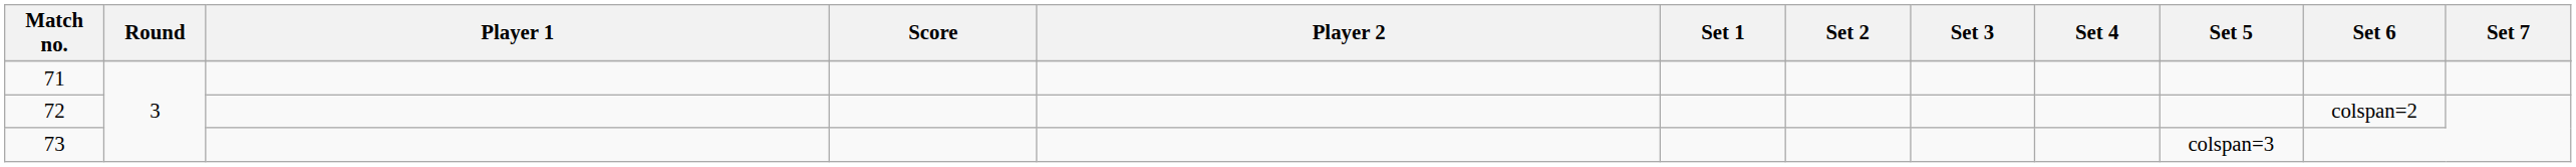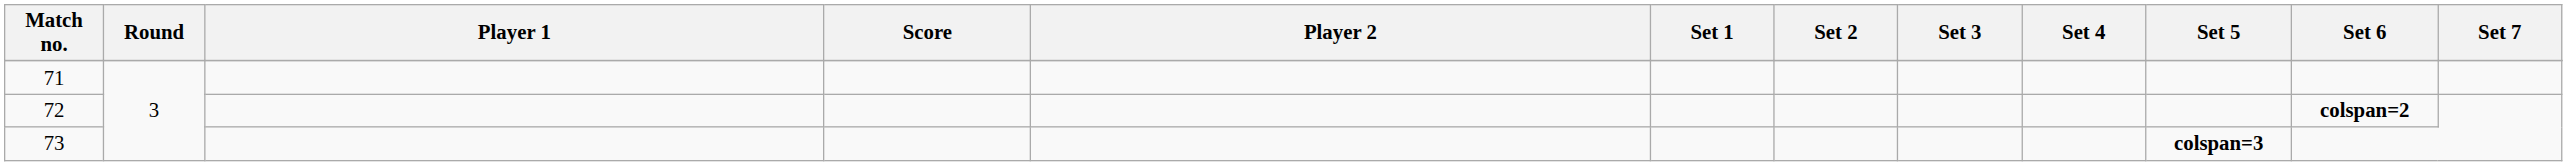72 | Set 6: normal -> bold
73 | Set 5: normal -> bold
